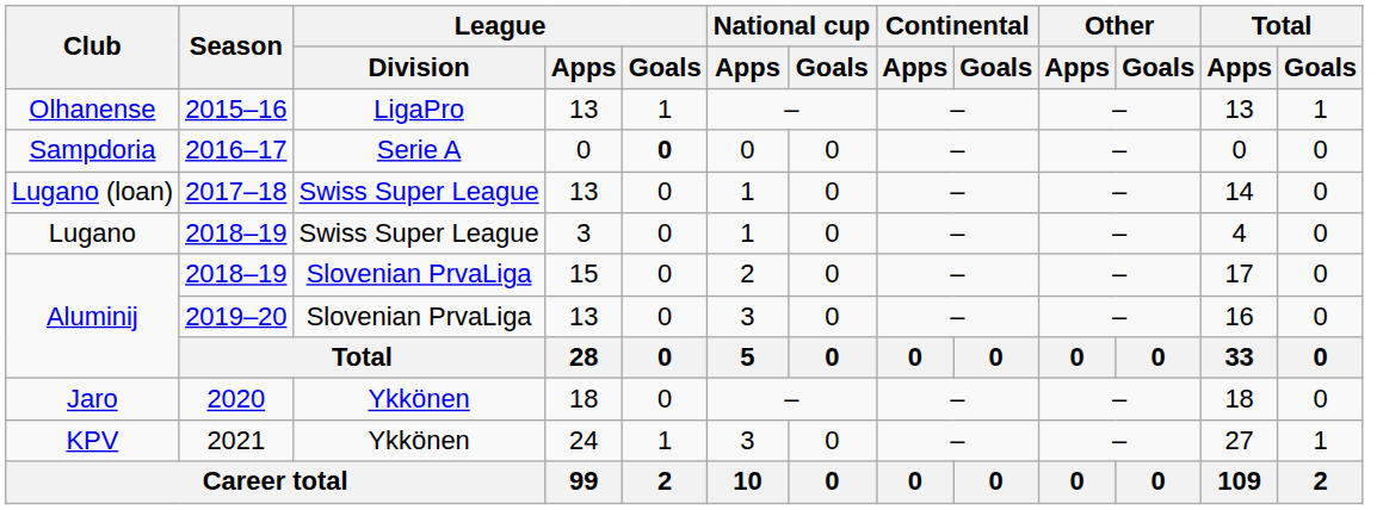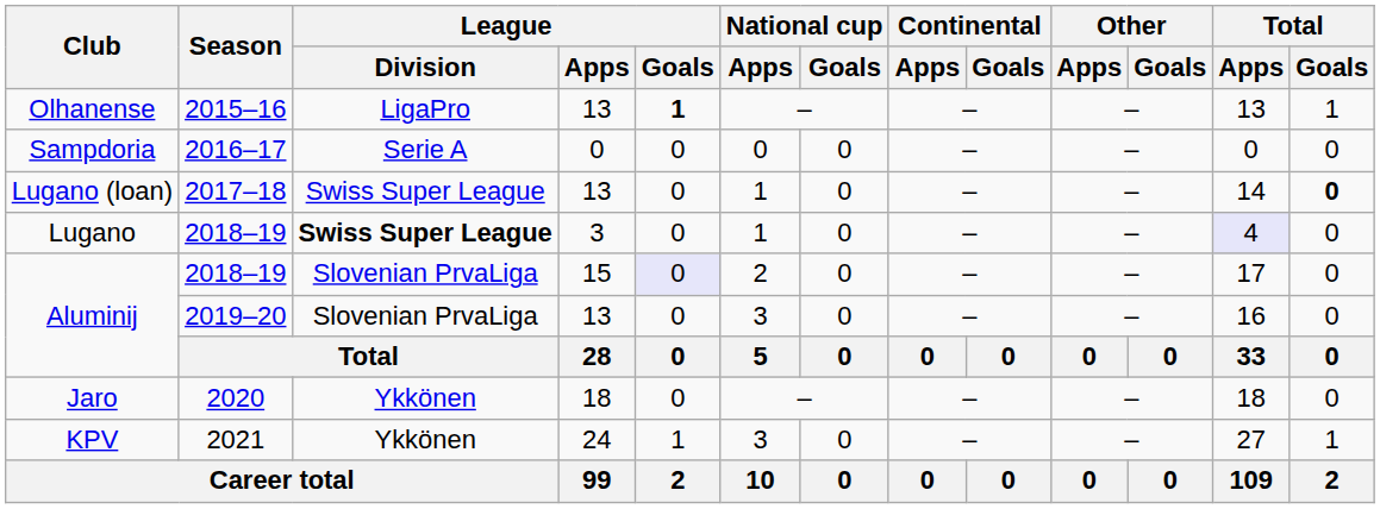Olhanense | League / Goals: normal -> bold
Sampdoria | League / Goals: bold -> normal
Lugano (loan) | Total / Goals: normal -> bold
Lugano | League / Division: normal -> bold
Lugano | Total / Apps: no background -> lavender background
Aluminij / 2018–19 | League / Goals: no background -> lavender background
